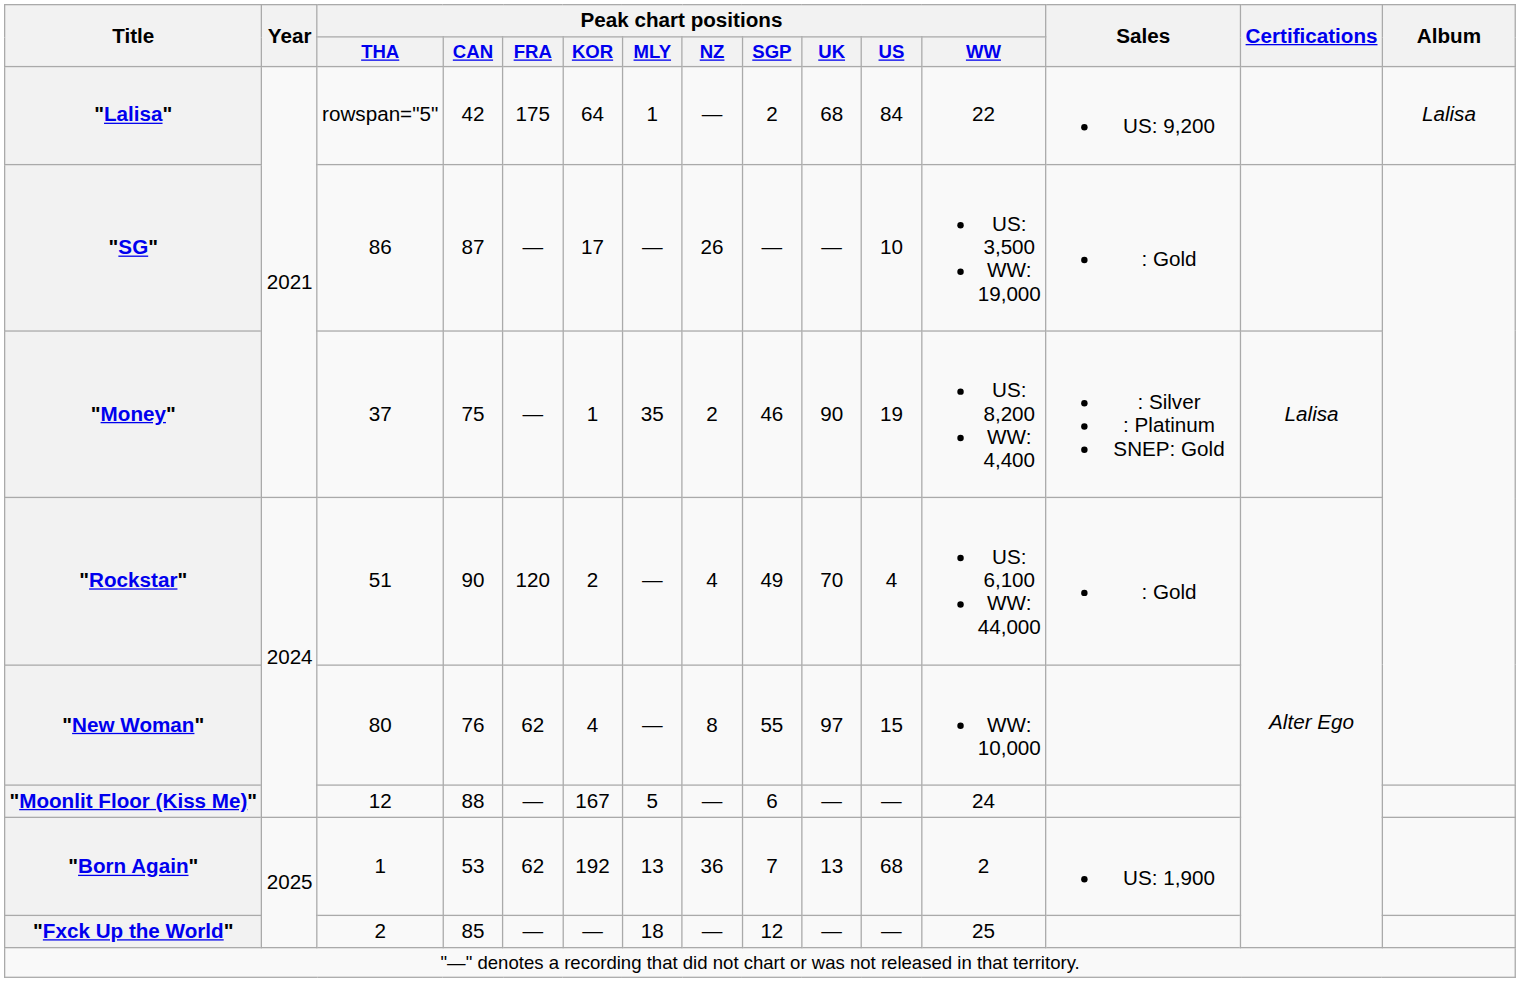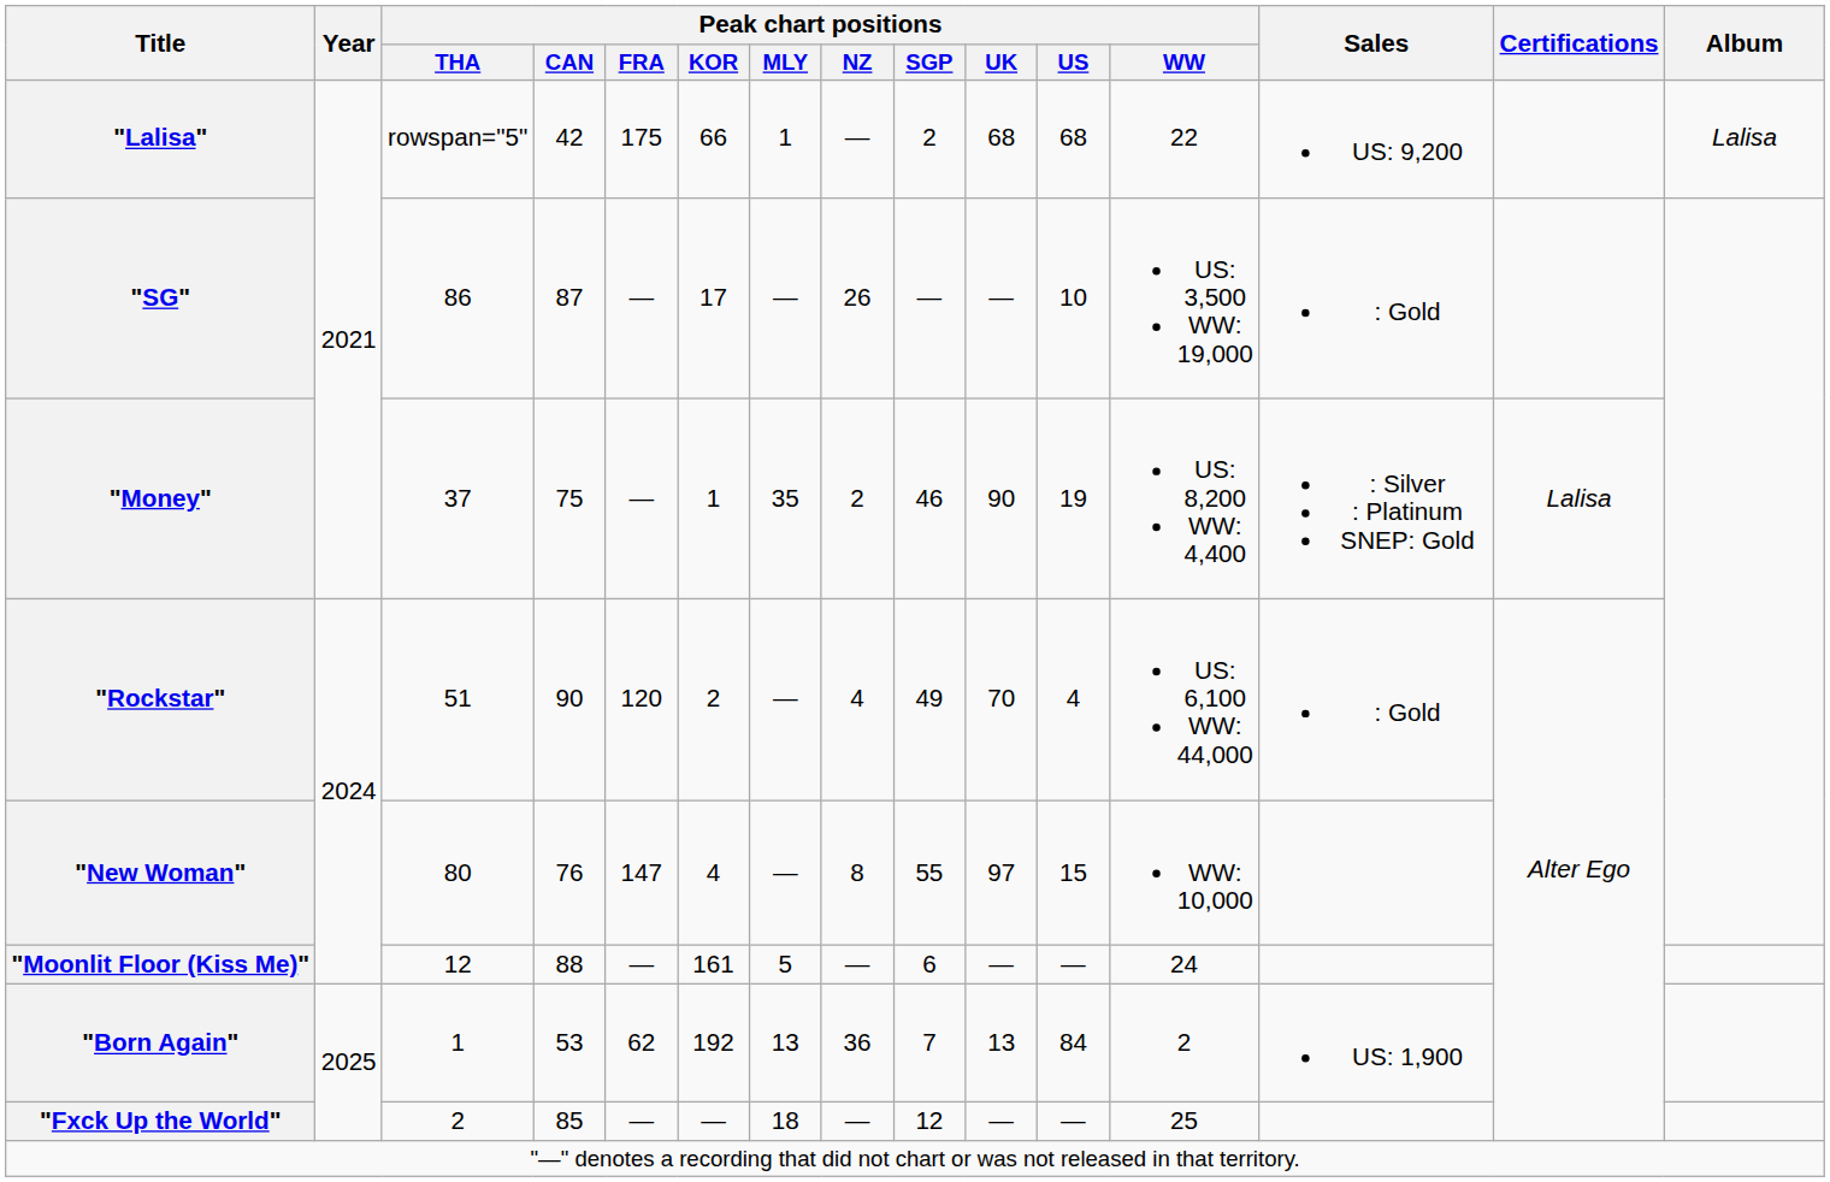"Lalisa" | Peak chart positions / KOR: 64 -> 66
"Lalisa" | Peak chart positions / US: 84 -> 68
"New Woman" | Peak chart positions / FRA: 62 -> 147
"Moonlit Floor (Kiss Me)" | Peak chart positions / KOR: 167 -> 161
"Born Again" | Peak chart positions / US: 68 -> 84
